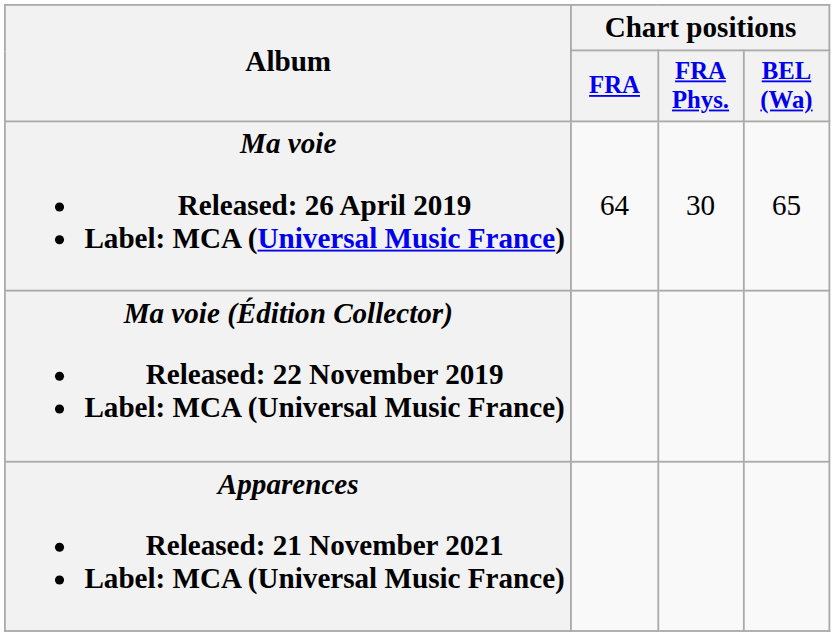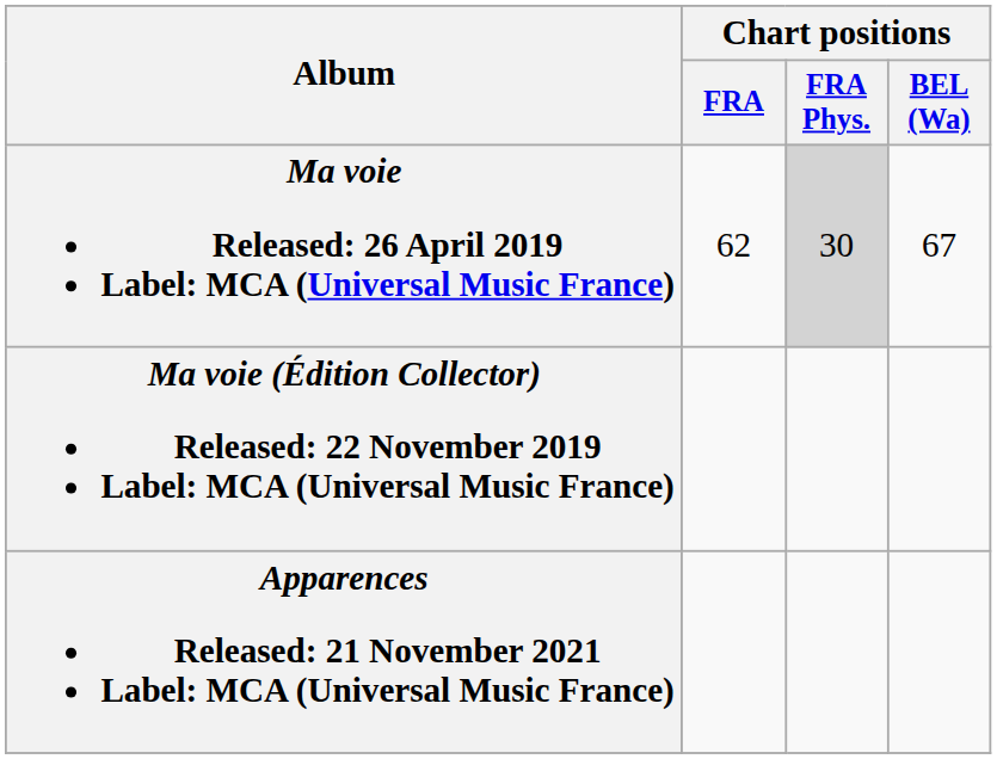row 3 | Chart positions / FRA: 64 -> 62
row 3 | Chart positions / FRA Phys.: no background -> lightgrey background
row 3 | Chart positions / BEL (Wa): 65 -> 67
